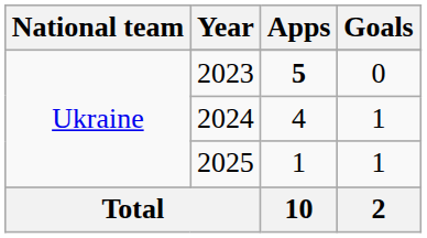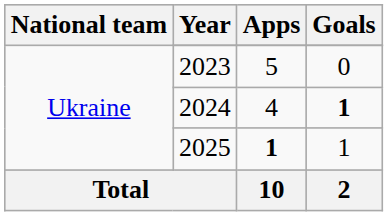2023 | Apps: bold -> normal
2024 | Goals: normal -> bold
2025 | Apps: normal -> bold
